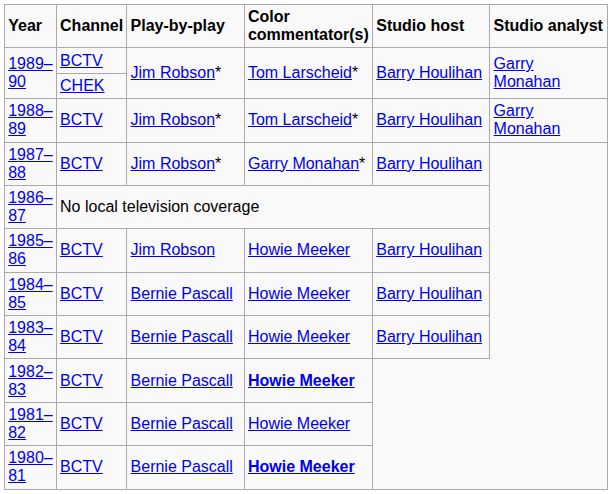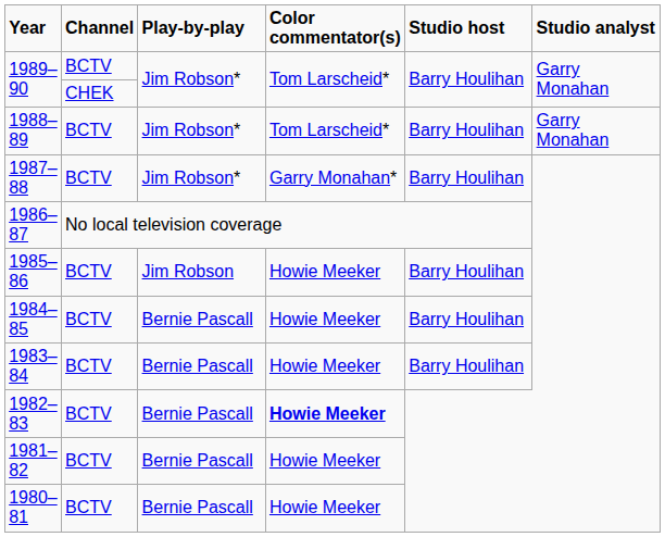1980–81 | Color commentator(s): bold -> normal
